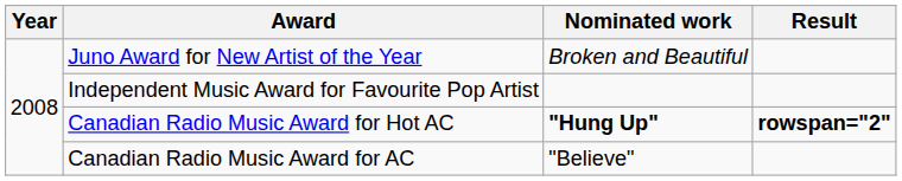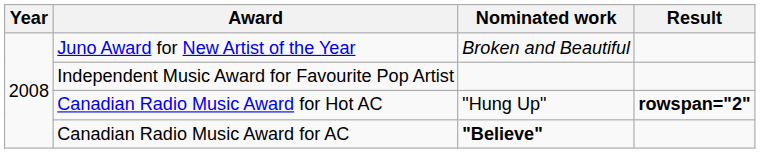Canadian Radio Music Award for Hot AC | Nominated work: bold -> normal
Canadian Radio Music Award for AC | Nominated work: normal -> bold
